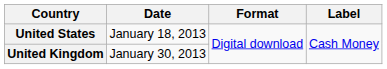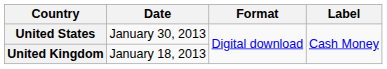United States | Date: January 18, 2013 -> January 30, 2013
United Kingdom | Date: January 30, 2013 -> January 18, 2013
